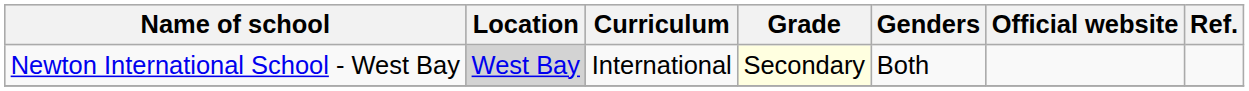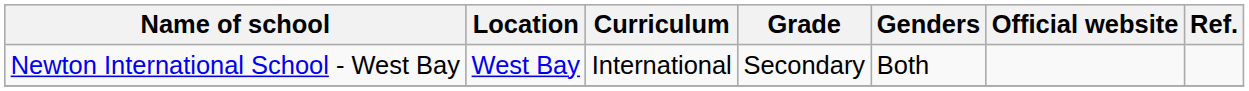Newton International School - West Bay | Location: lightgrey background -> no background
Newton International School - West Bay | Grade: lightyellow background -> no background
